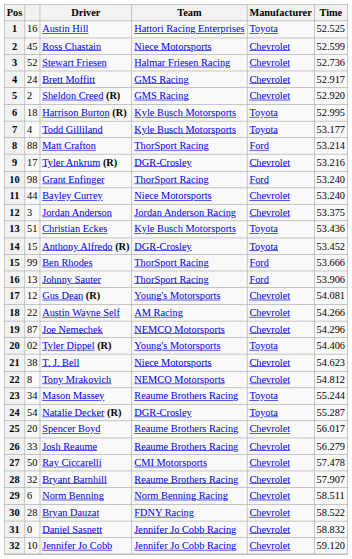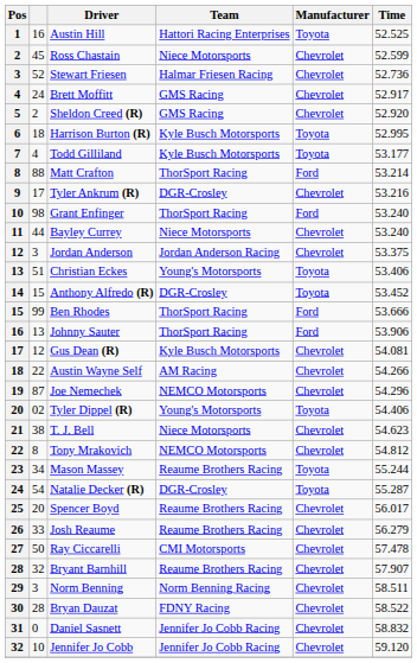Christian Eckes | Team: Kyle Busch Motorsports -> Young's Motorsports
Christian Eckes | Time: 53.436 -> 53.406
Gus Dean (R) | Team: Young's Motorsports -> Kyle Busch Motorsports
Norm Benning | column 2: 6 -> 3
